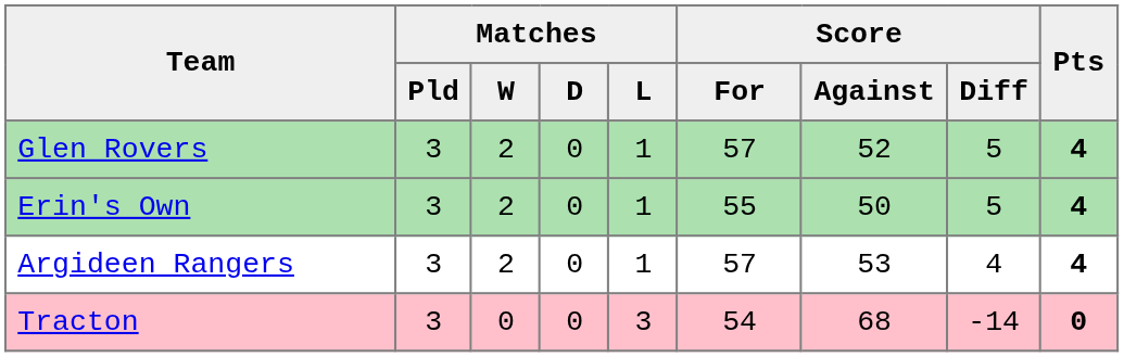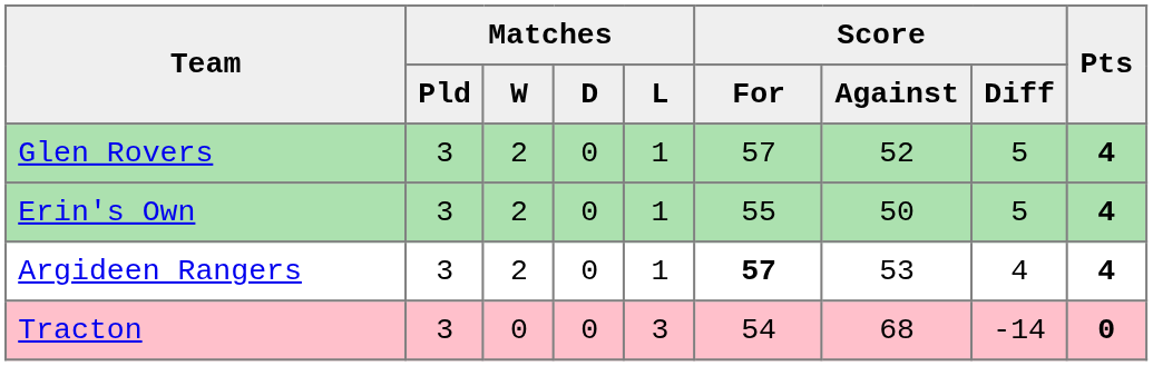Argideen Rangers | Score / For: normal -> bold
